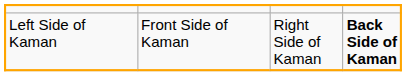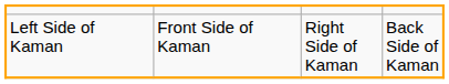Left Side of Kaman | column 4: bold -> normal
